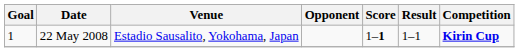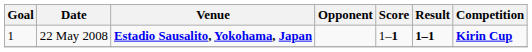22 May 2008 | Venue: normal -> bold
22 May 2008 | Result: normal -> bold
